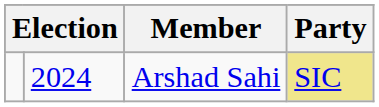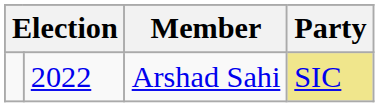Arshad Sahi | column 2: 2024 -> 2022
